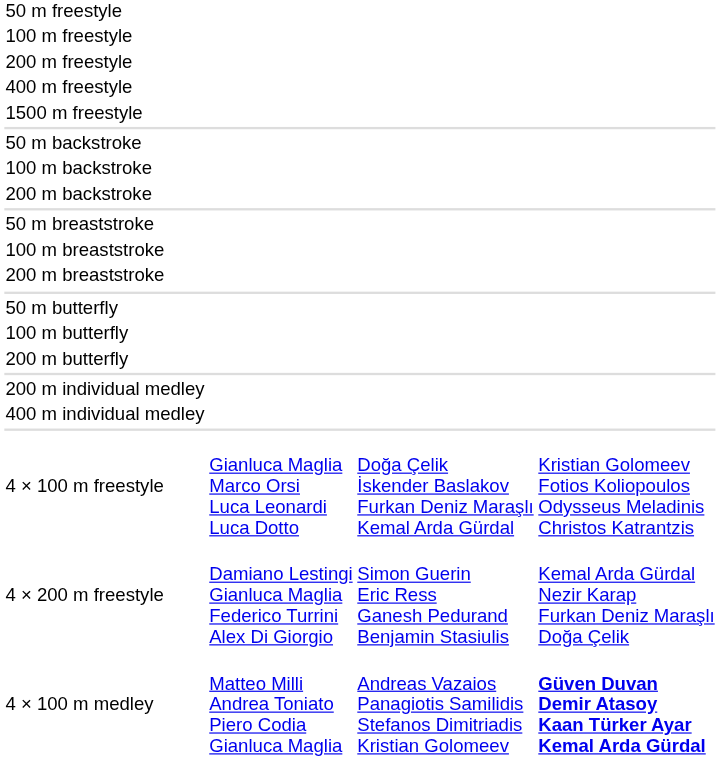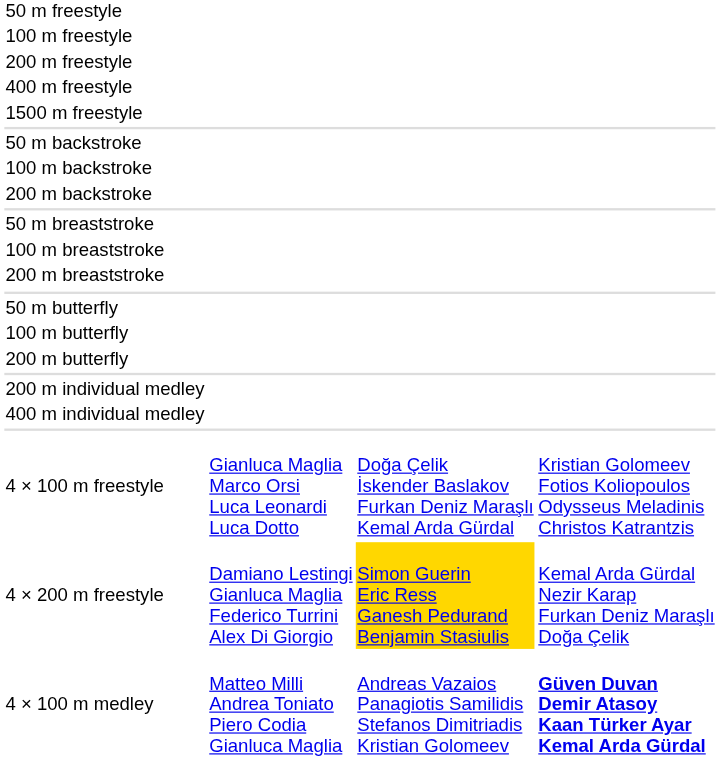4 × 200 m freestyle | column 3: no background -> gold background
